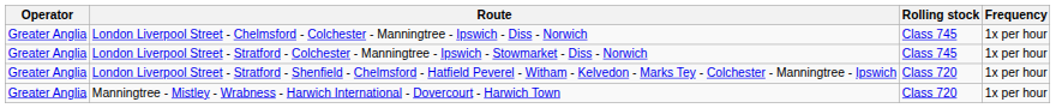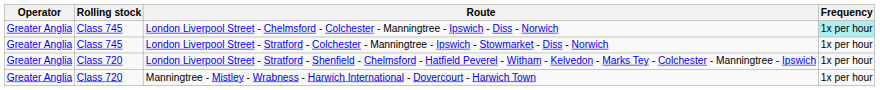columns swapped: Route <-> Rolling stock
row 2 | Frequency: no background -> paleturquoise background
